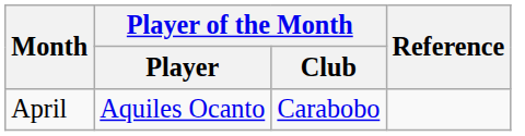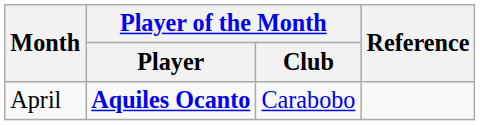April | Player of the Month / Player: normal -> bold
